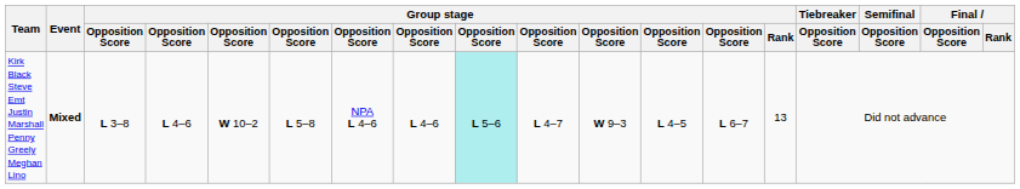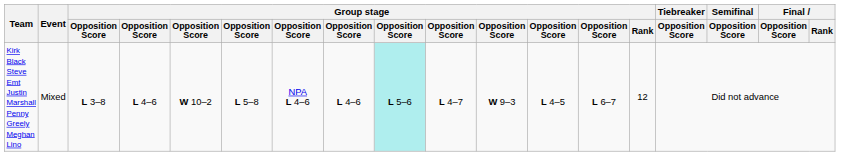row 3 | Event: bold -> normal
row 3 | Group stage / Rank: 13 -> 12
